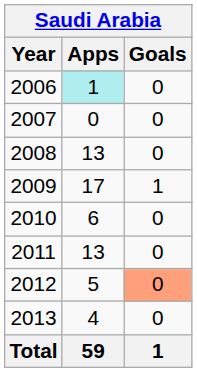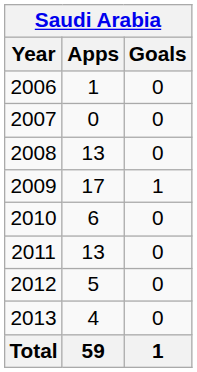2006 | Apps: paleturquoise background -> no background
2012 | Goals: lightsalmon background -> no background
